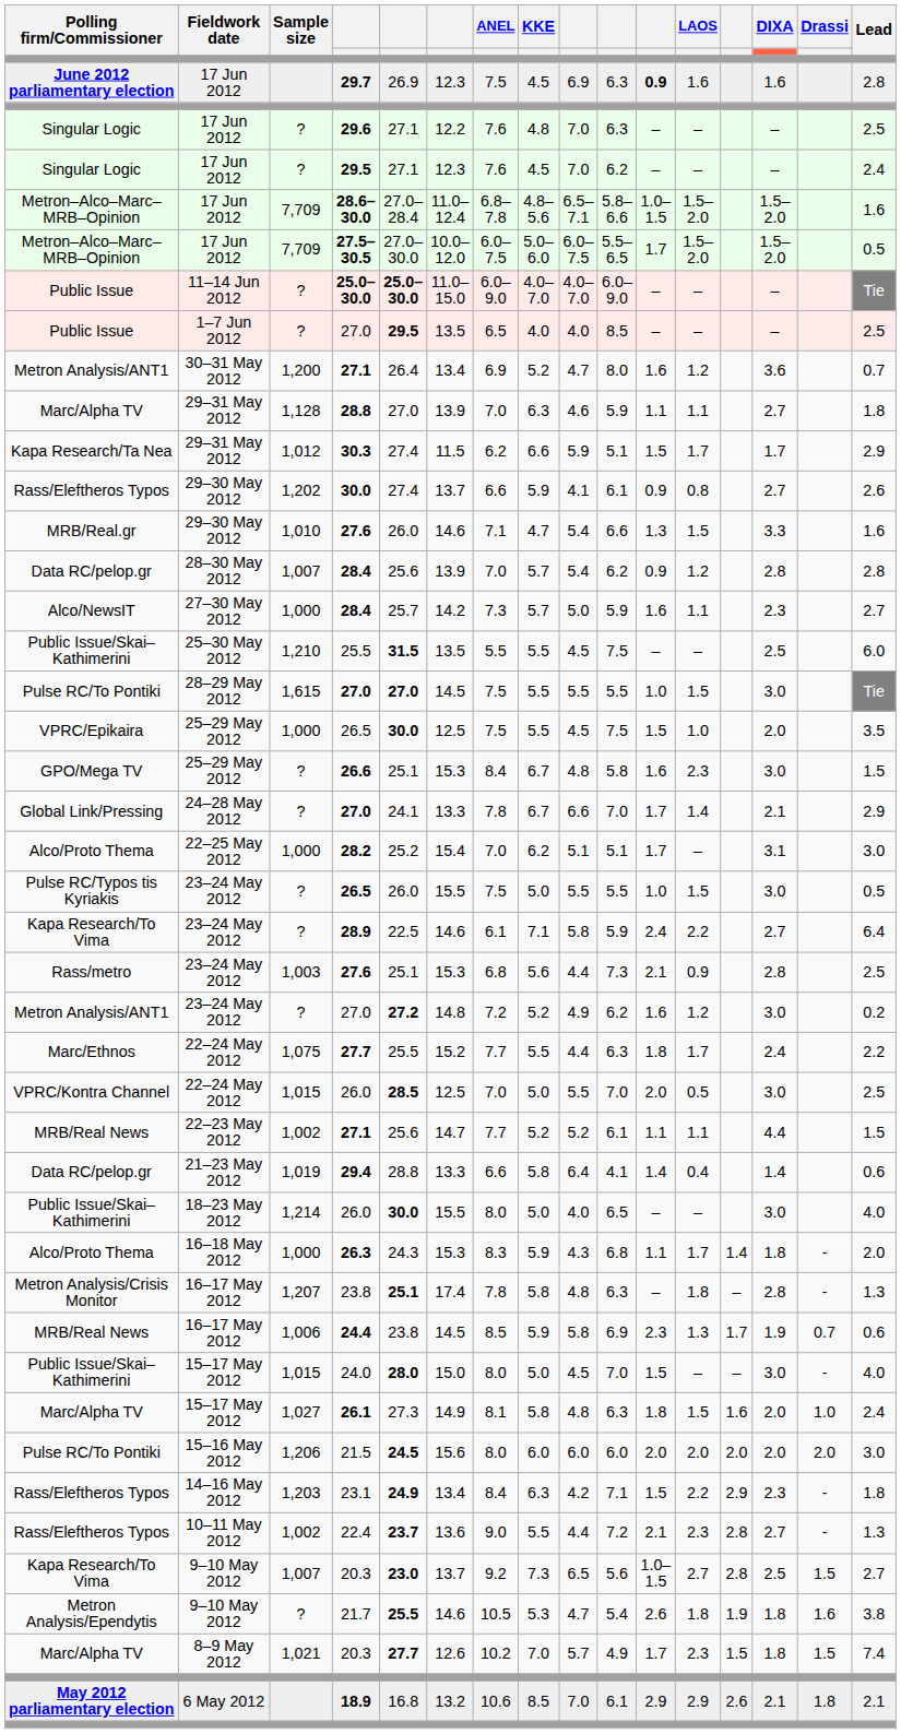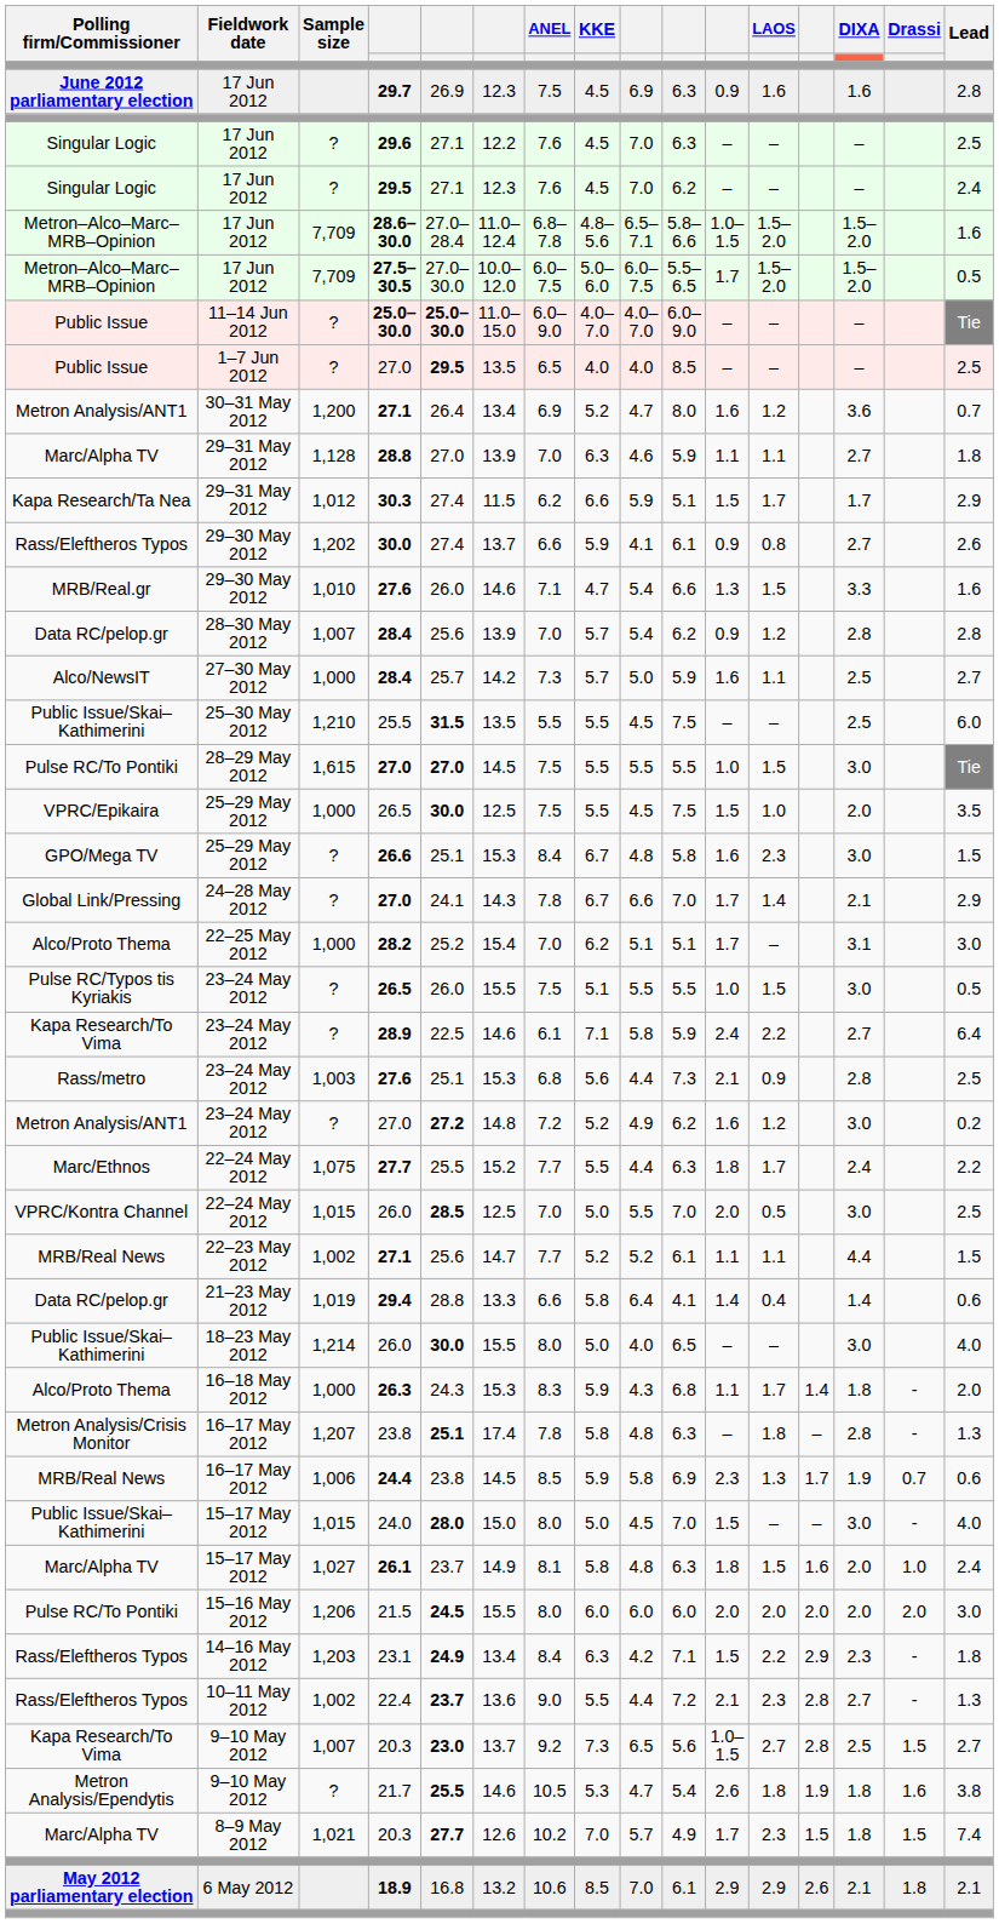29.7 | column 11: bold -> normal
29.6 | KKE: 4.8 -> 4.5
27–30 May 2012 / 28.4 | DIXA: 2.3 -> 2.5
24–28 May 2012 / 27.0 | column 6: 13.3 -> 14.3
23–24 May 2012 / 26.5 | KKE: 5.0 -> 5.1
26.1 | column 5: 27.3 -> 23.7
21.5 | column 6: 15.6 -> 15.5
